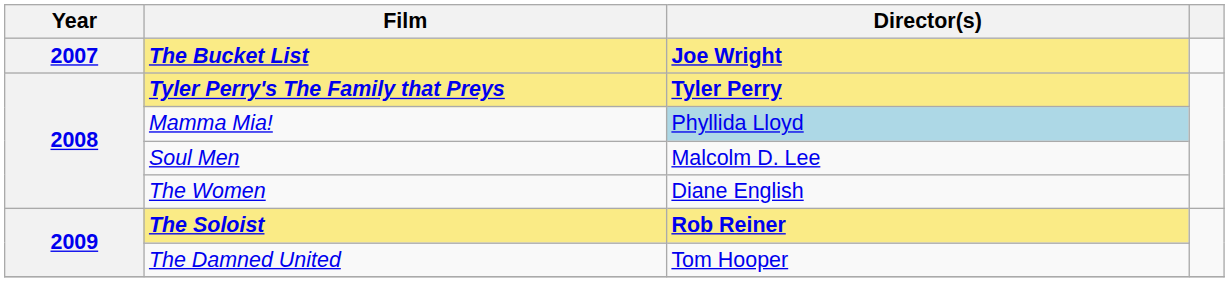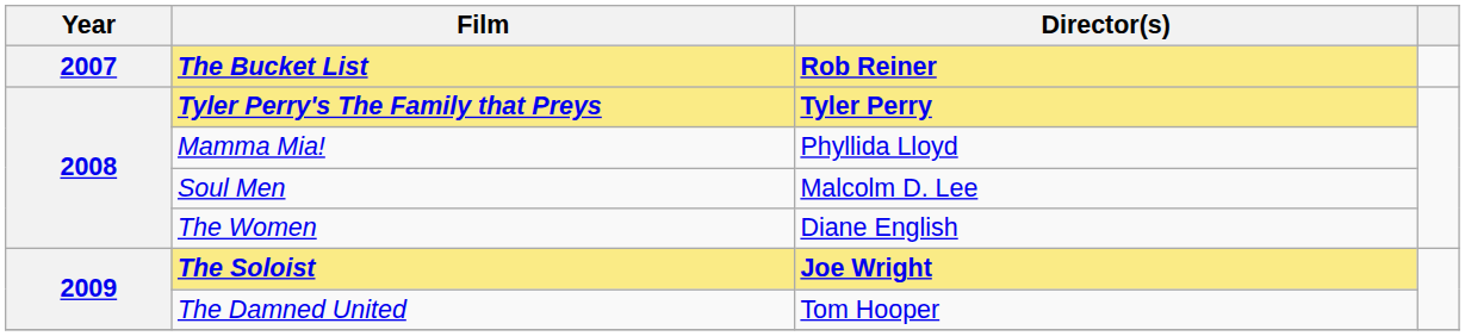The Bucket List | Director(s): Joe Wright -> Rob Reiner
Mamma Mia! | Director(s): lightblue background -> no background
The Soloist | Director(s): Rob Reiner -> Joe Wright
